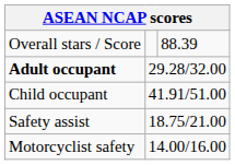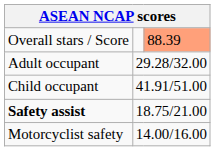Overall stars / Score | column 3: no background -> lightsalmon background
Adult occupant | column 1: bold -> normal
Safety assist | column 1: normal -> bold
